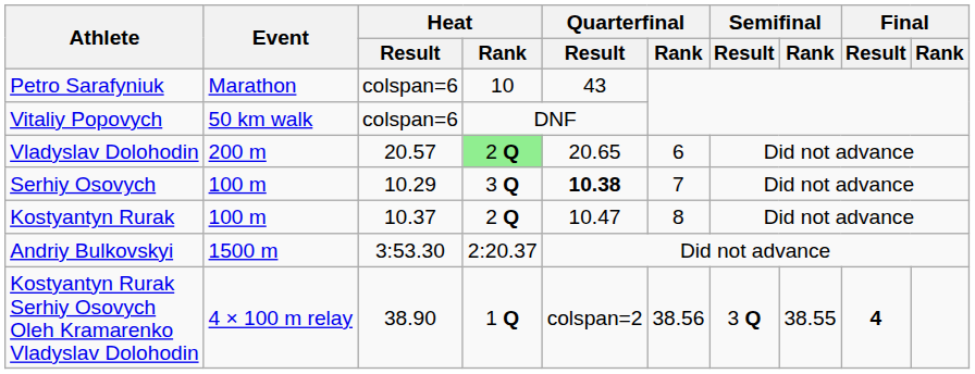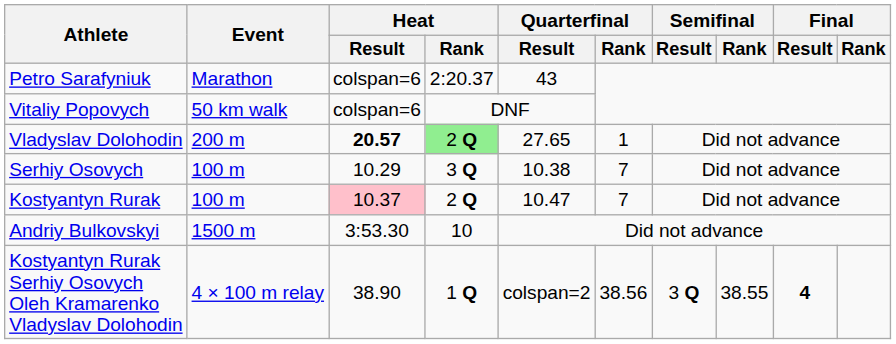Petro Sarafyniuk | Heat / Rank: 10 -> 2:20.37
Vladyslav Dolohodin | Heat / Result: normal -> bold
Vladyslav Dolohodin | Quarterfinal / Result: 20.65 -> 27.65
Vladyslav Dolohodin | Quarterfinal / Rank: 6 -> 1
Serhiy Osovych | Quarterfinal / Result: bold -> normal
Kostyantyn Rurak | Heat / Result: no background -> pink background
Kostyantyn Rurak | Quarterfinal / Rank: 8 -> 7
Andriy Bulkovskyi | Heat / Rank: 2:20.37 -> 10
